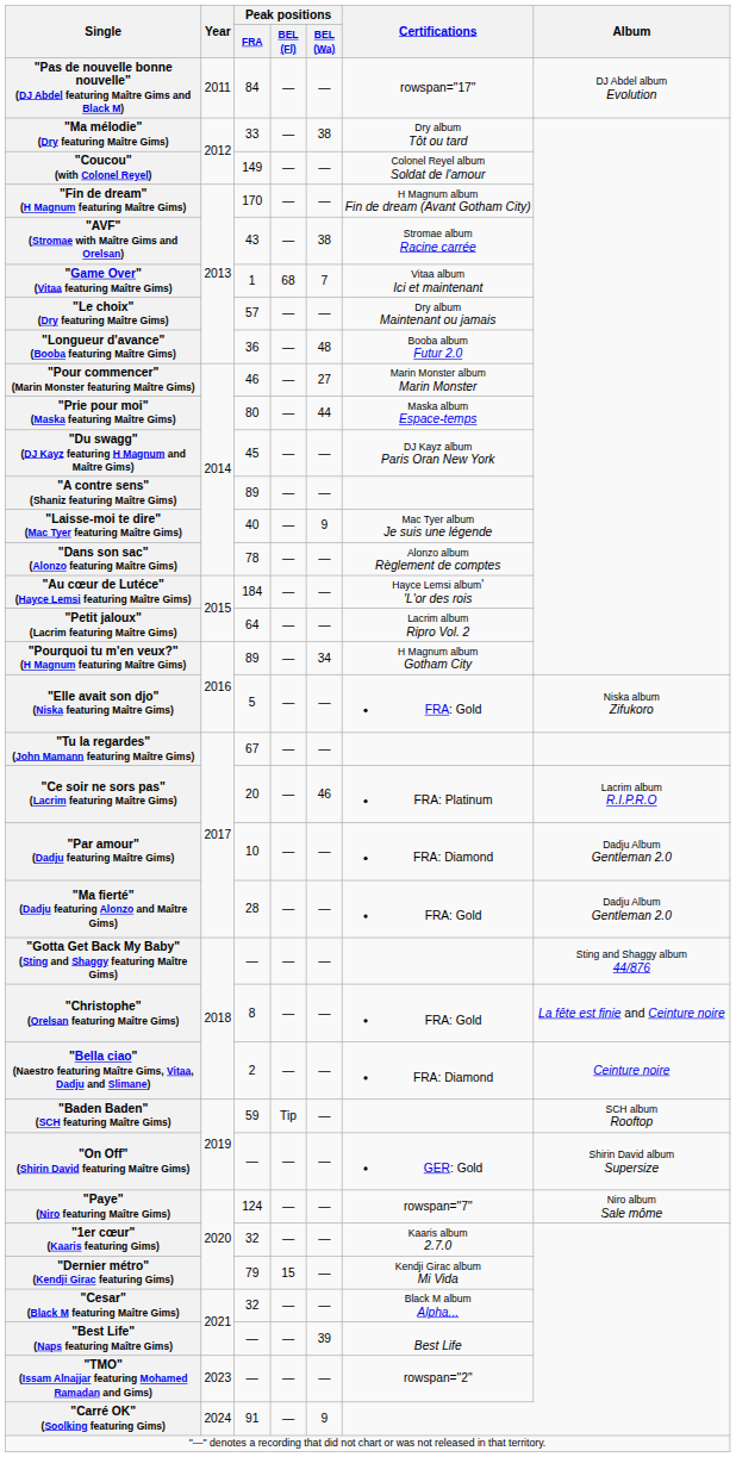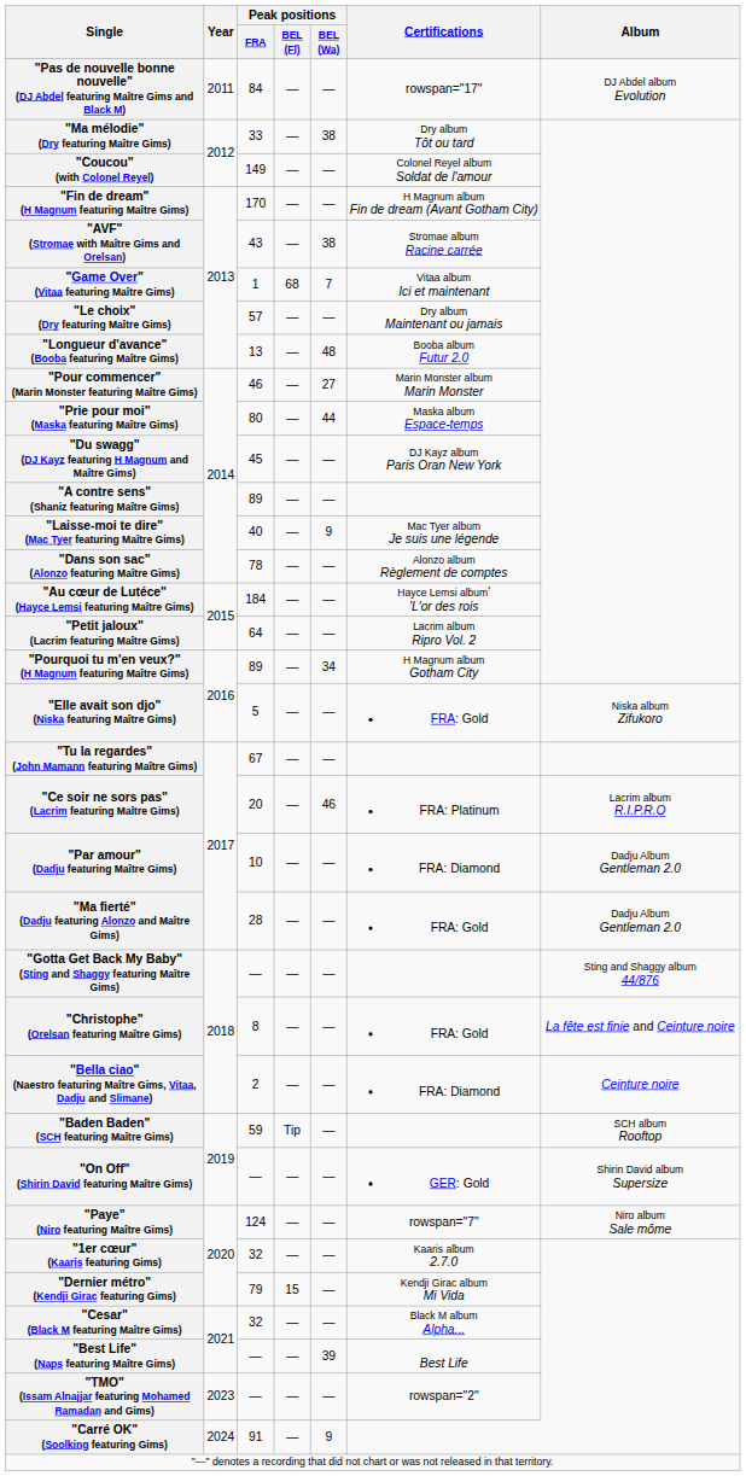"Longueur d'avance" (Booba featuring Maître Gims) | Peak positions / FRA: 36 -> 13
